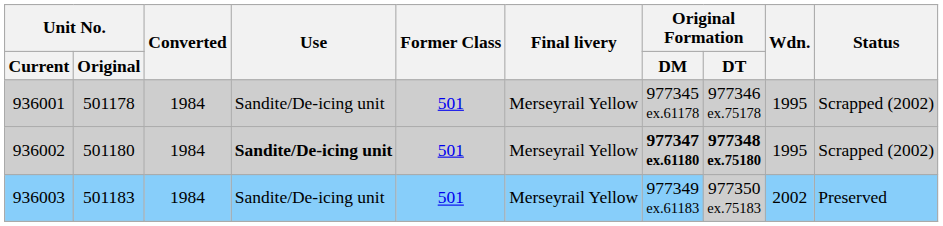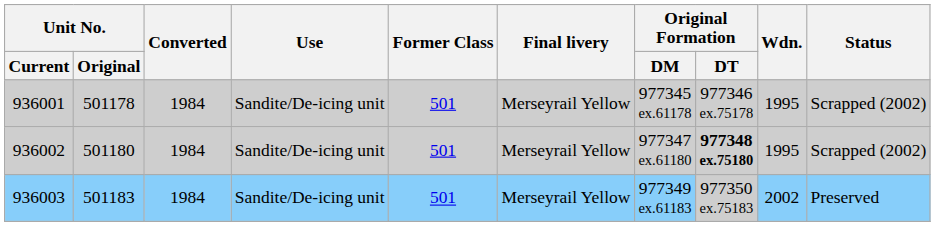936002 | Use: bold -> normal
936002 | Original Formation / DM: bold -> normal
